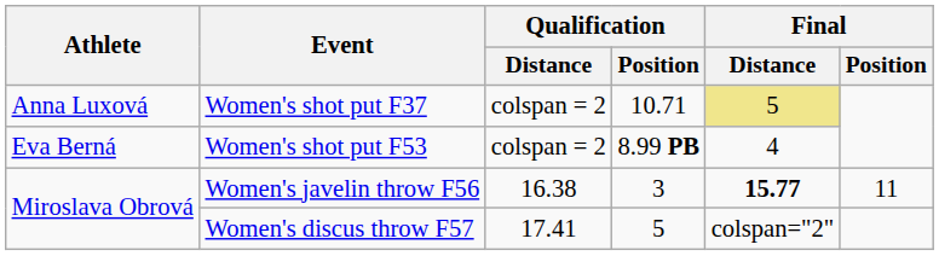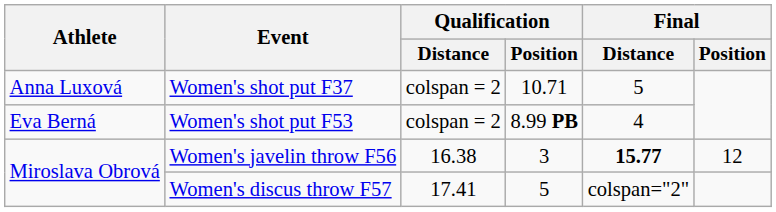Women's shot put F37 | Final / Distance: khaki background -> no background
Women's javelin throw F56 | Final / Position: 11 -> 12
